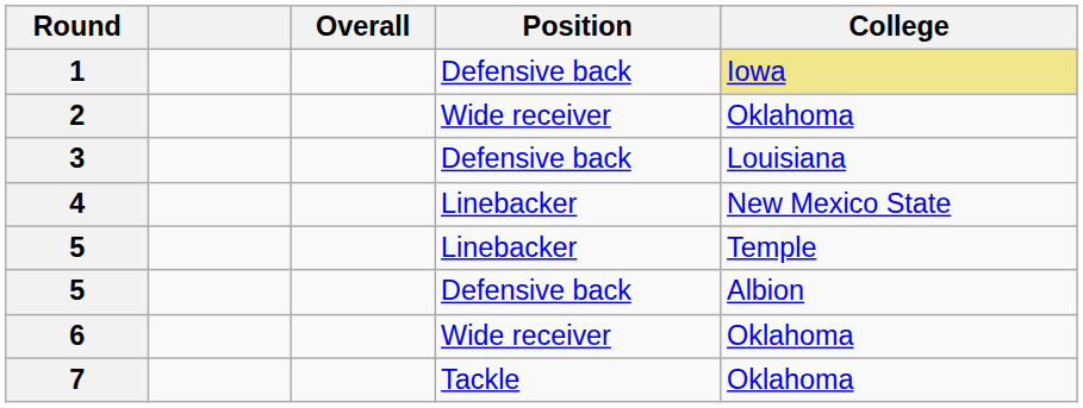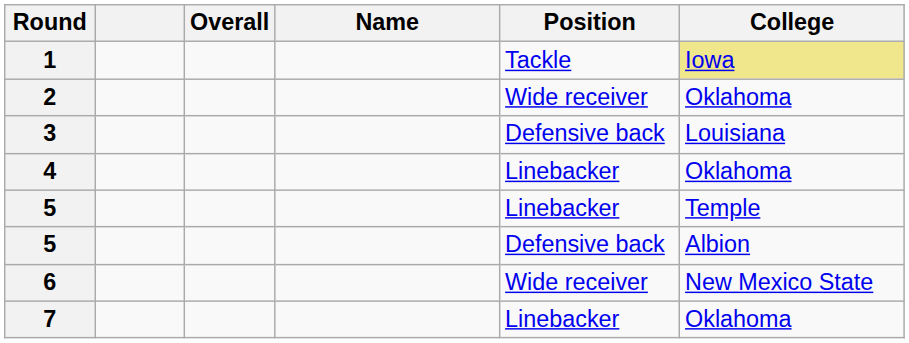+ column: Name
1 | Position: Defensive back -> Tackle
4 | College: New Mexico State -> Oklahoma
6 | College: Oklahoma -> New Mexico State
7 | Position: Tackle -> Linebacker
